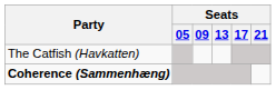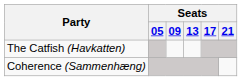Coherence (Sammenhæng) | Party: bold -> normal
